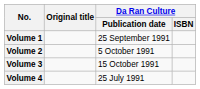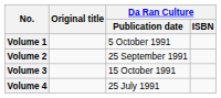Volume 1 | Da Ran Culture / Publication date: 25 September 1991 -> 5 October 1991
Volume 2 | Da Ran Culture / Publication date: 5 October 1991 -> 25 September 1991
